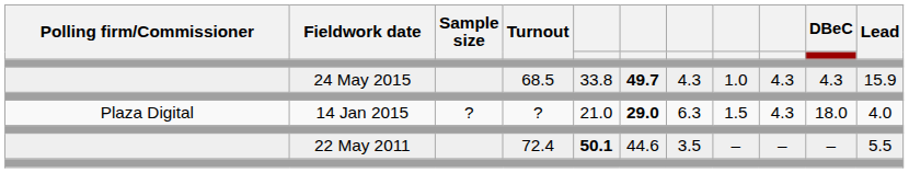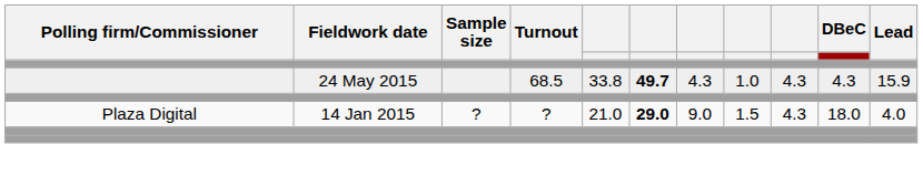14 Jan 2015 | column 7: 6.3 -> 9.0
- row: 22 May 2011 | 72.4 | 50.1 | 44.6 | 3.5 | – | – | – | 5.5
